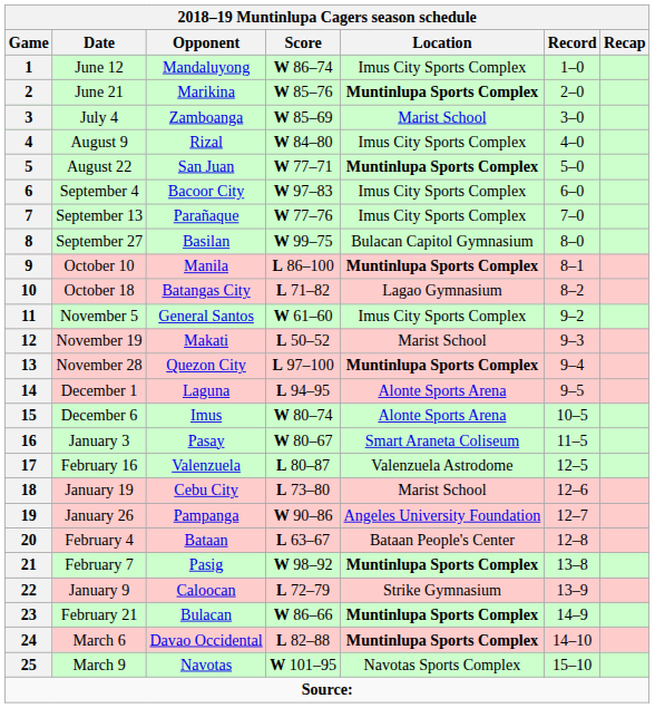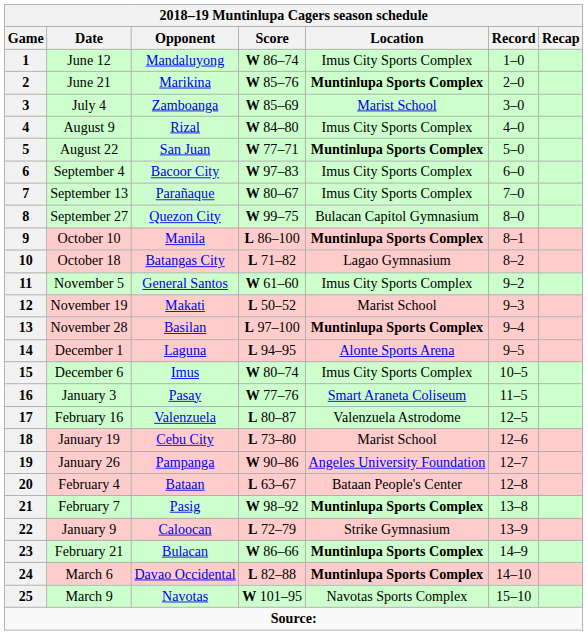7 | Score: W 77–76 -> W 80–67
8 | Opponent: Basilan -> Quezon City
13 | Opponent: Quezon City -> Basilan
15 | Location: Alonte Sports Arena -> Imus City Sports Complex
16 | Score: W 80–67 -> W 77–76
